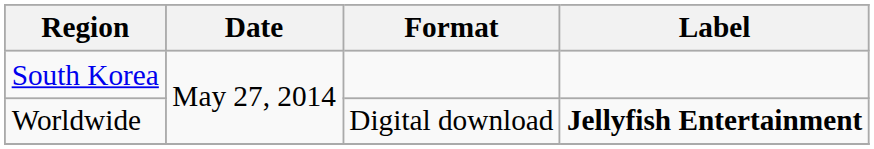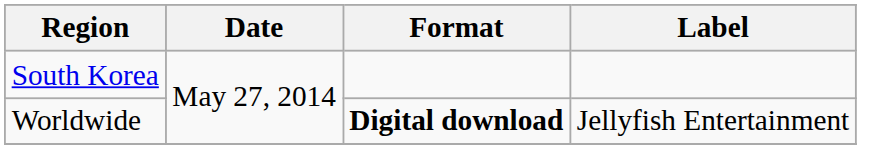Worldwide | Format: normal -> bold
Worldwide | Label: bold -> normal
